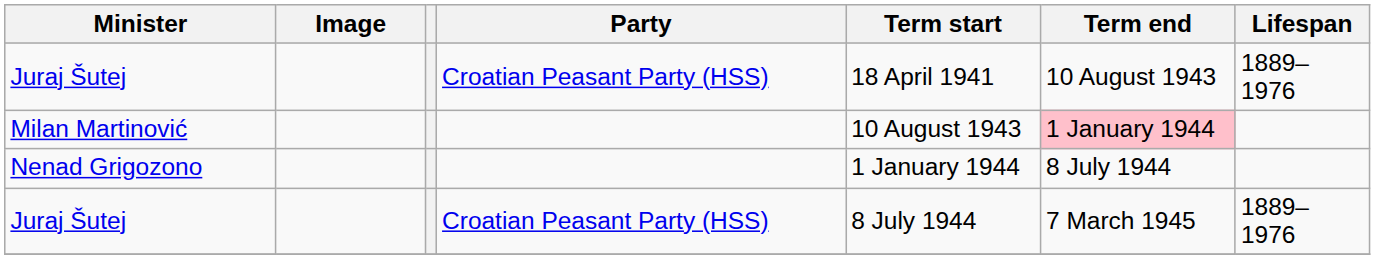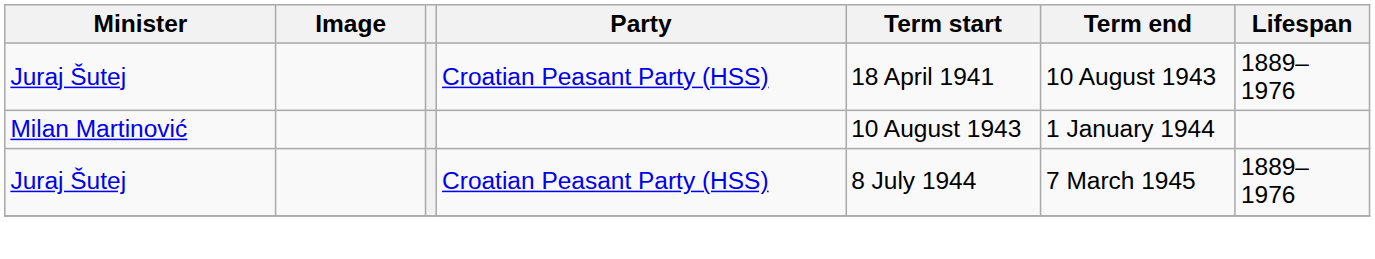Milan Martinović | Term end: pink background -> no background
- row: Nenad Grigozono | 1 January 1944 | 8 July 1944
